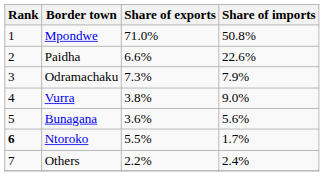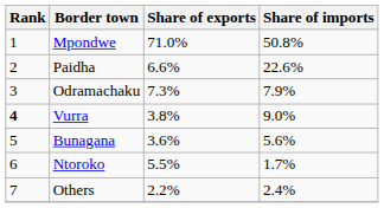Vurra | Rank: normal -> bold
Ntoroko | Rank: bold -> normal
